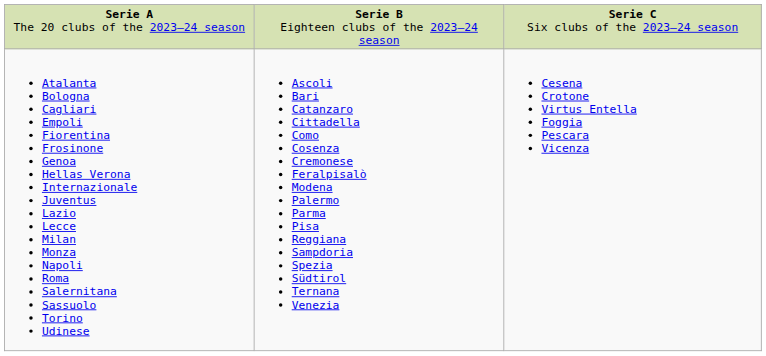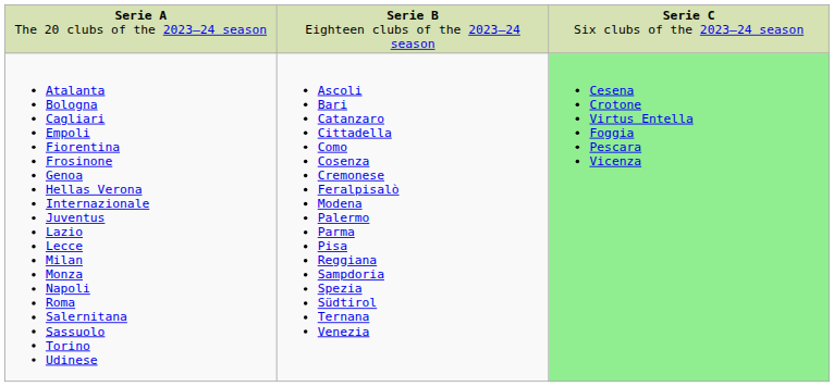row 2 | column 3: no background -> lightgreen background
